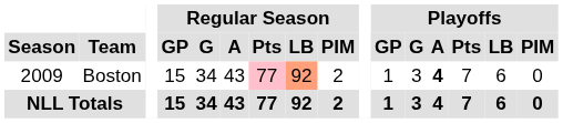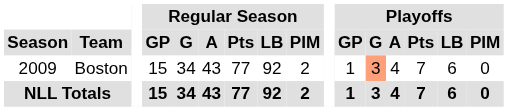Boston | Regular Season / Pts: pink background -> no background
Boston | Regular Season / LB: lightsalmon background -> no background
Boston | Playoffs / G: no background -> lightsalmon background
Boston | Playoffs / A: bold -> normal
